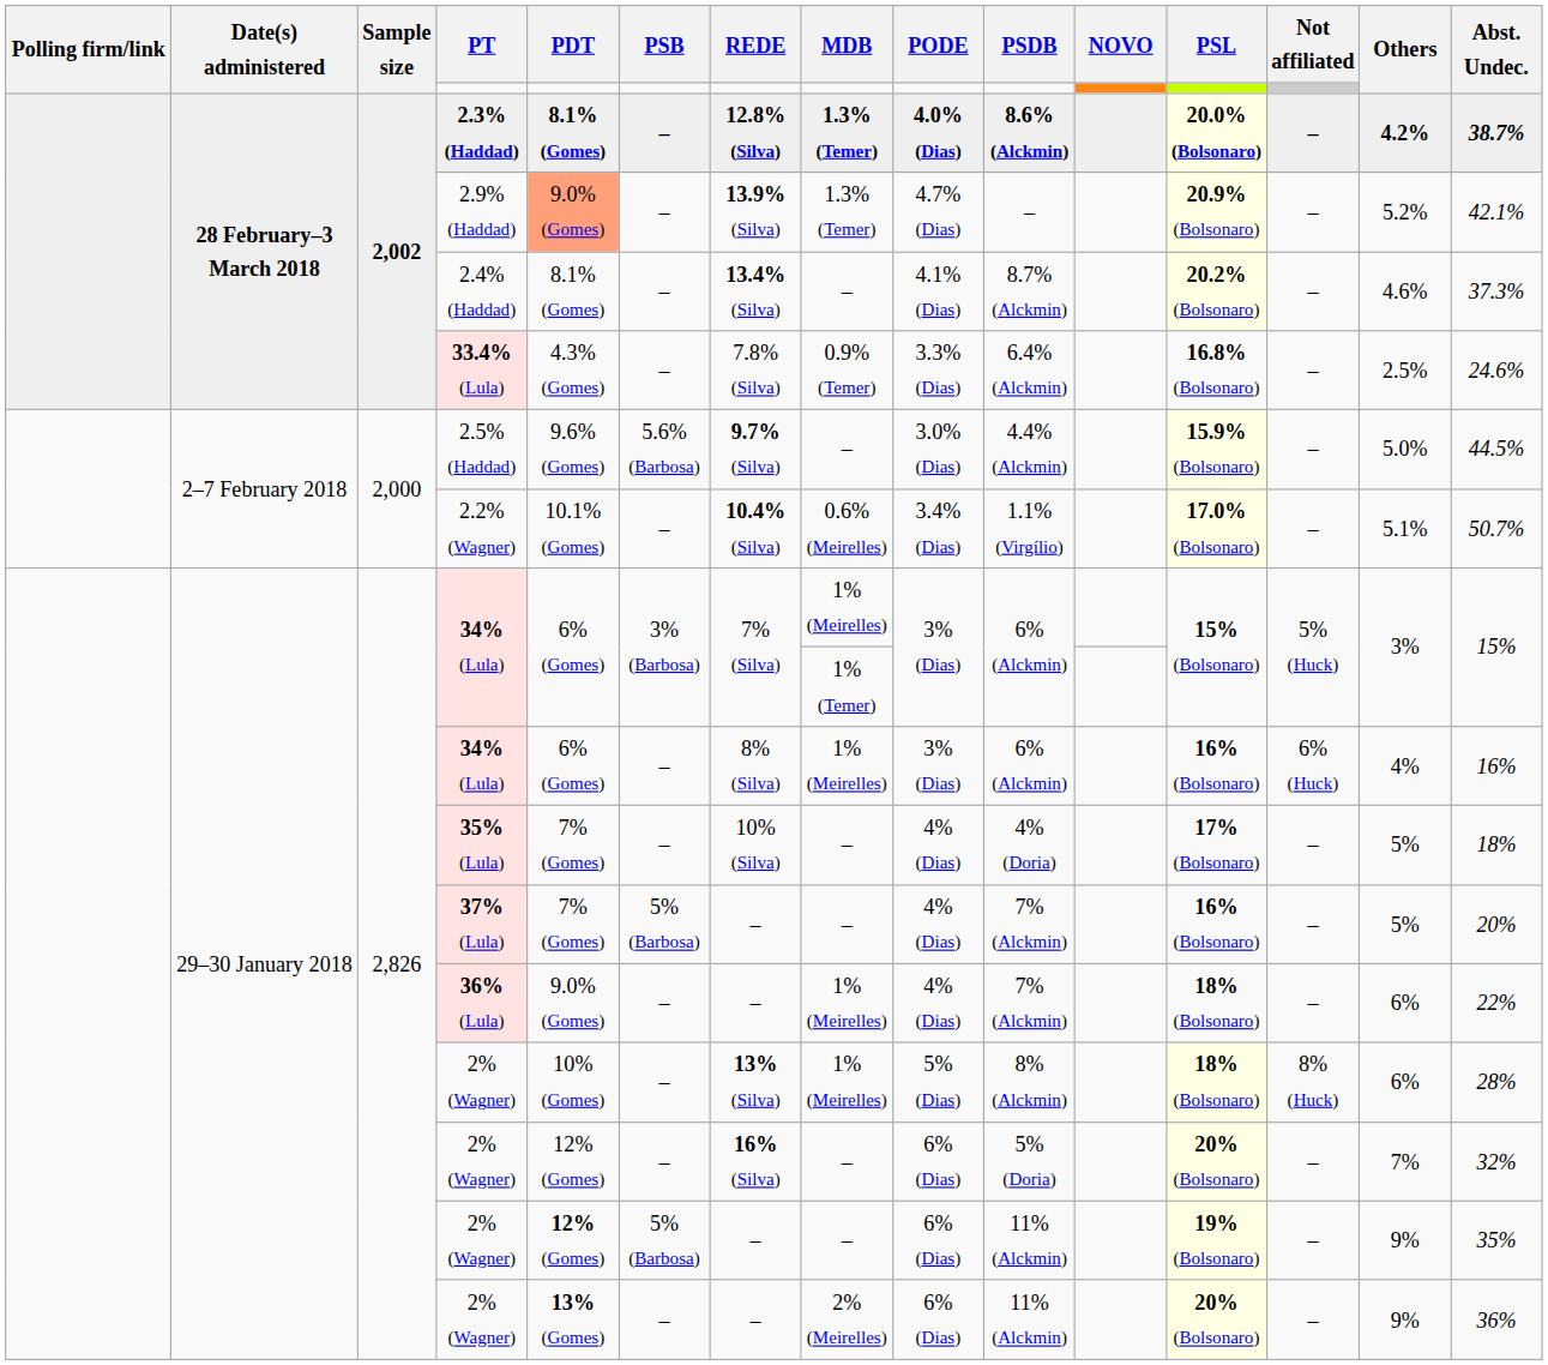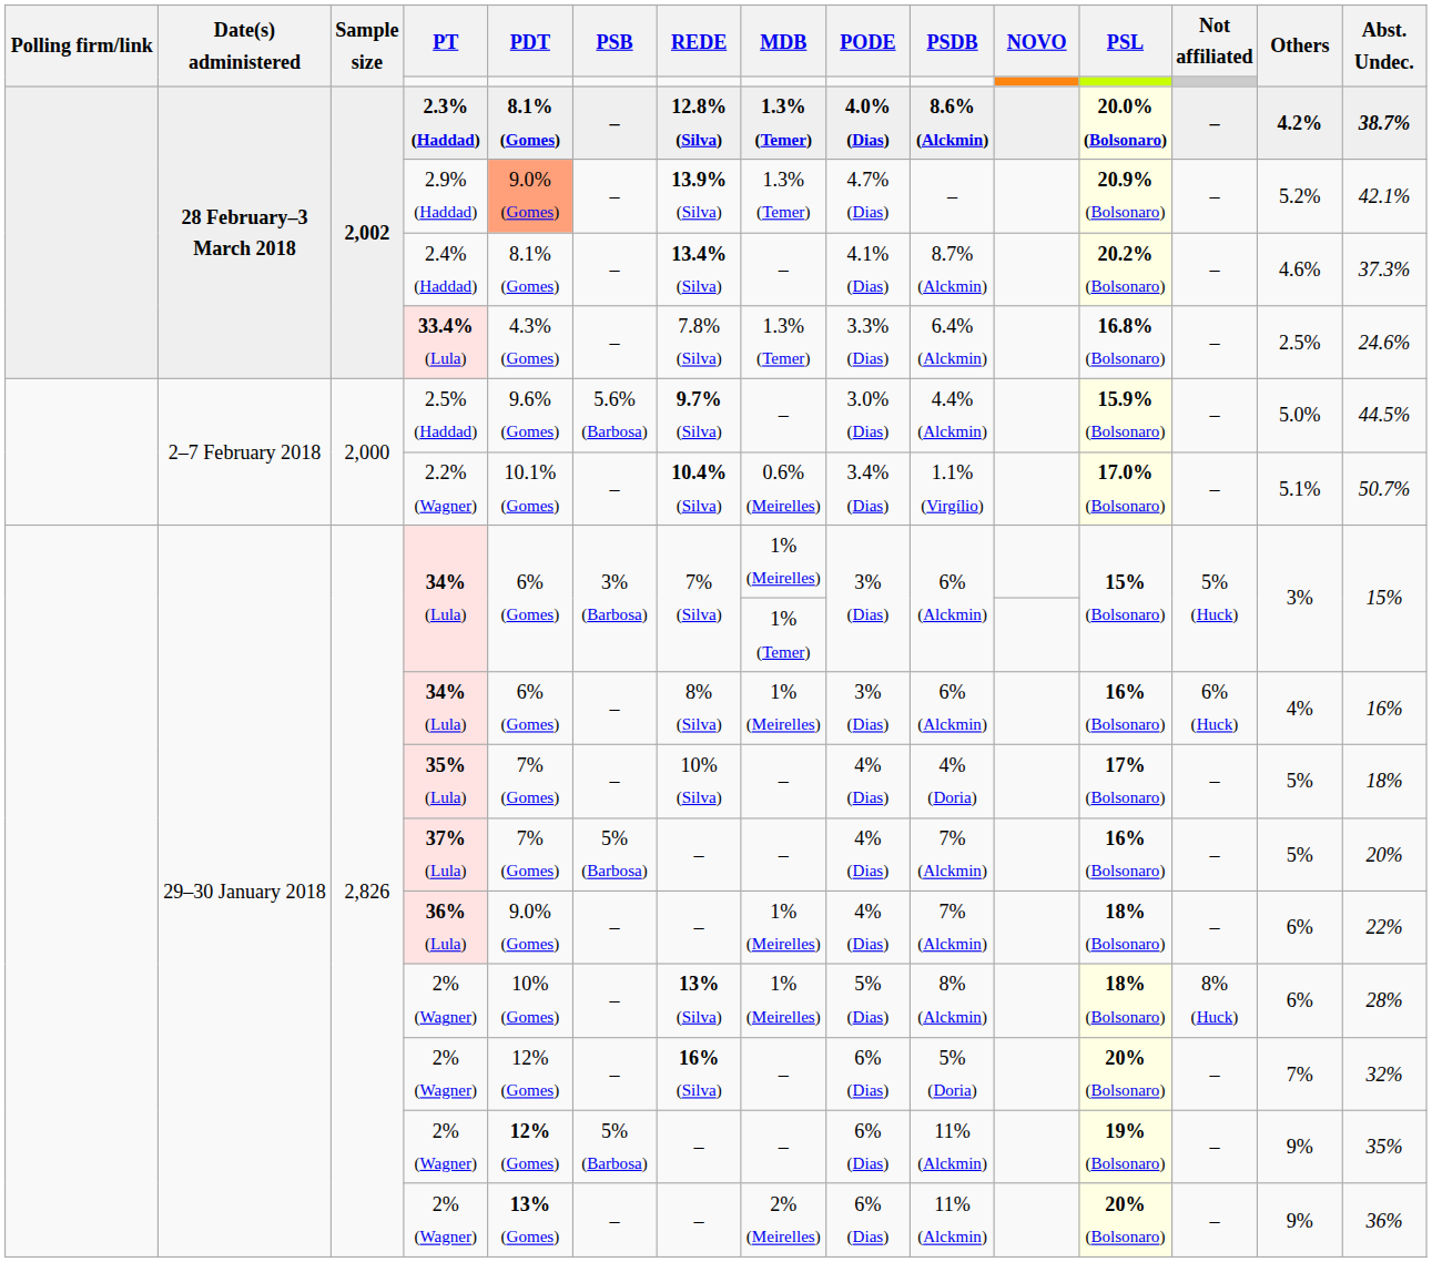33.4% (Lula) | MDB: 0.9% (Temer) -> 1.3% (Temer)
